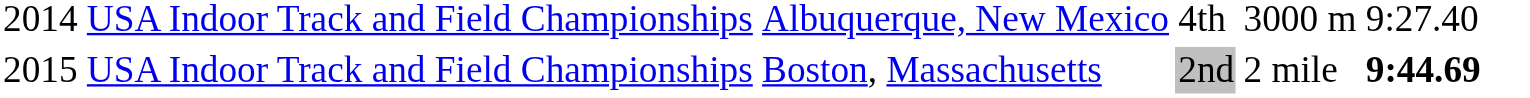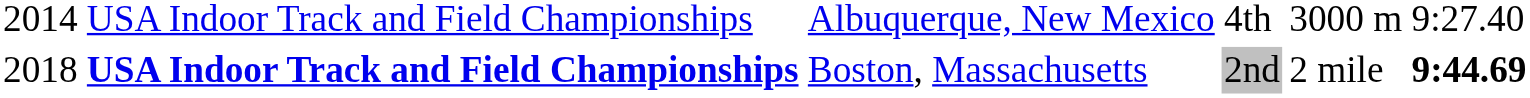row 2 | column 1: 2015 -> 2018
row 2 | column 2: normal -> bold
